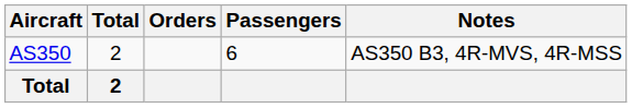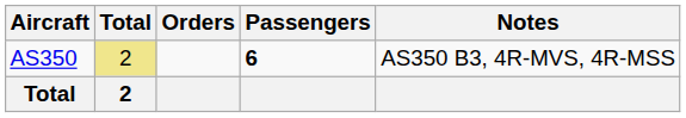AS350 | Total: no background -> khaki background
AS350 | Passengers: normal -> bold
